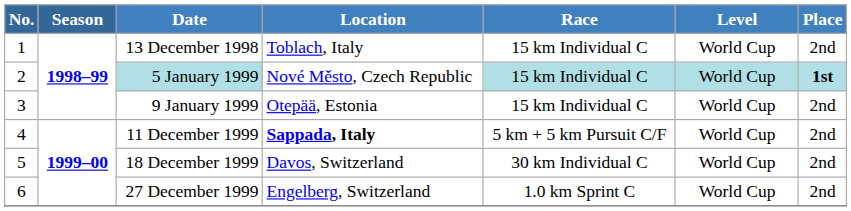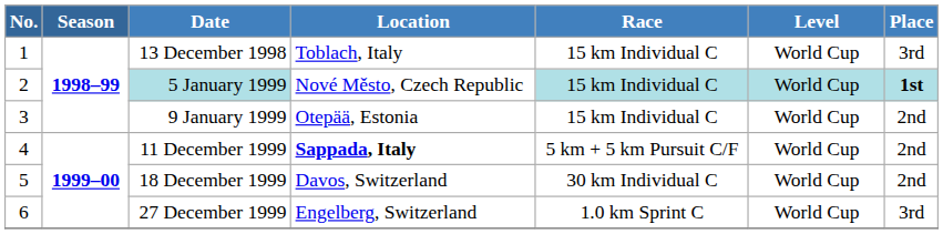13 December 1998 | Place: 2nd -> 3rd
27 December 1999 | Place: 2nd -> 3rd
